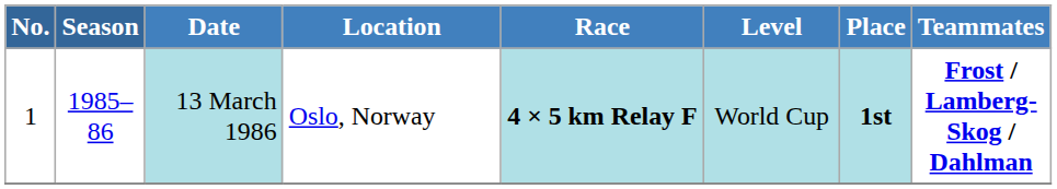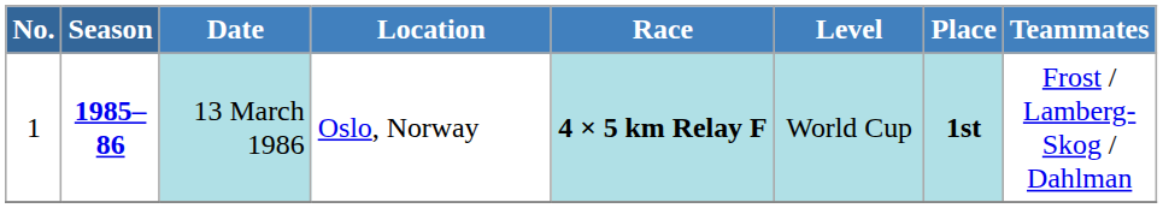13 March 1986 | Season: normal -> bold
13 March 1986 | Teammates: bold -> normal
